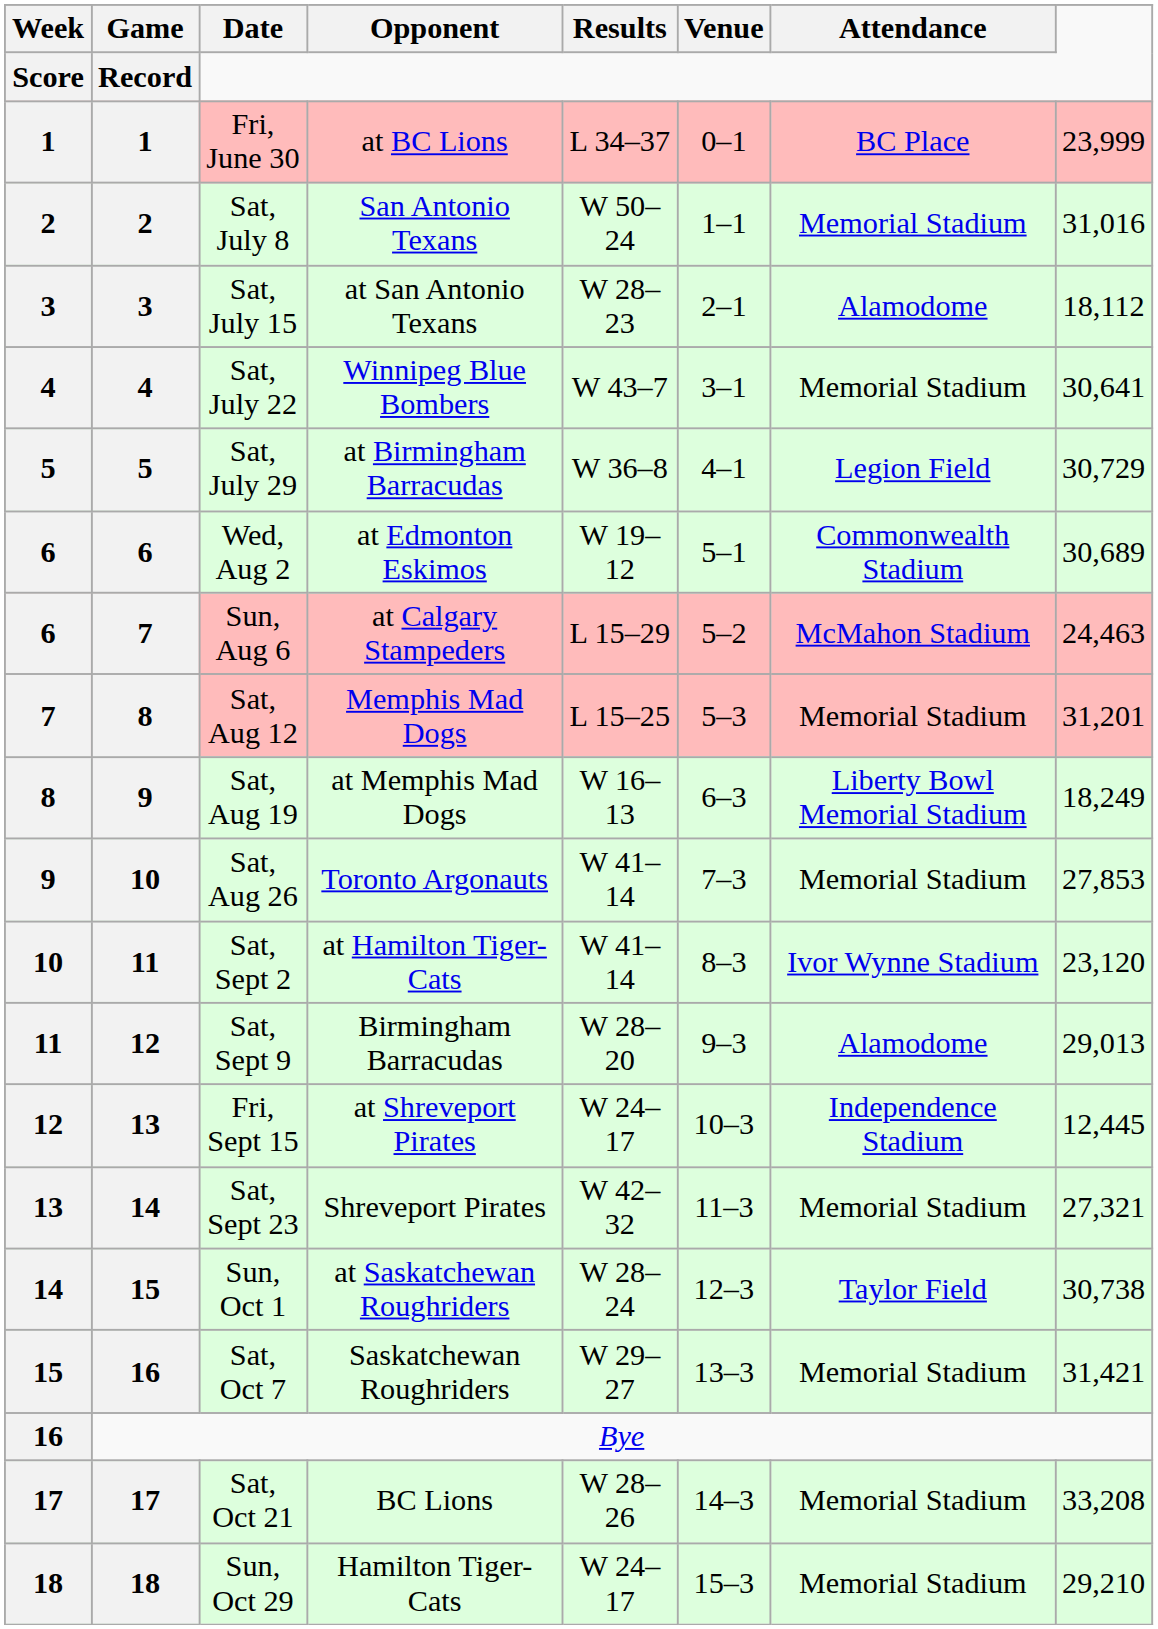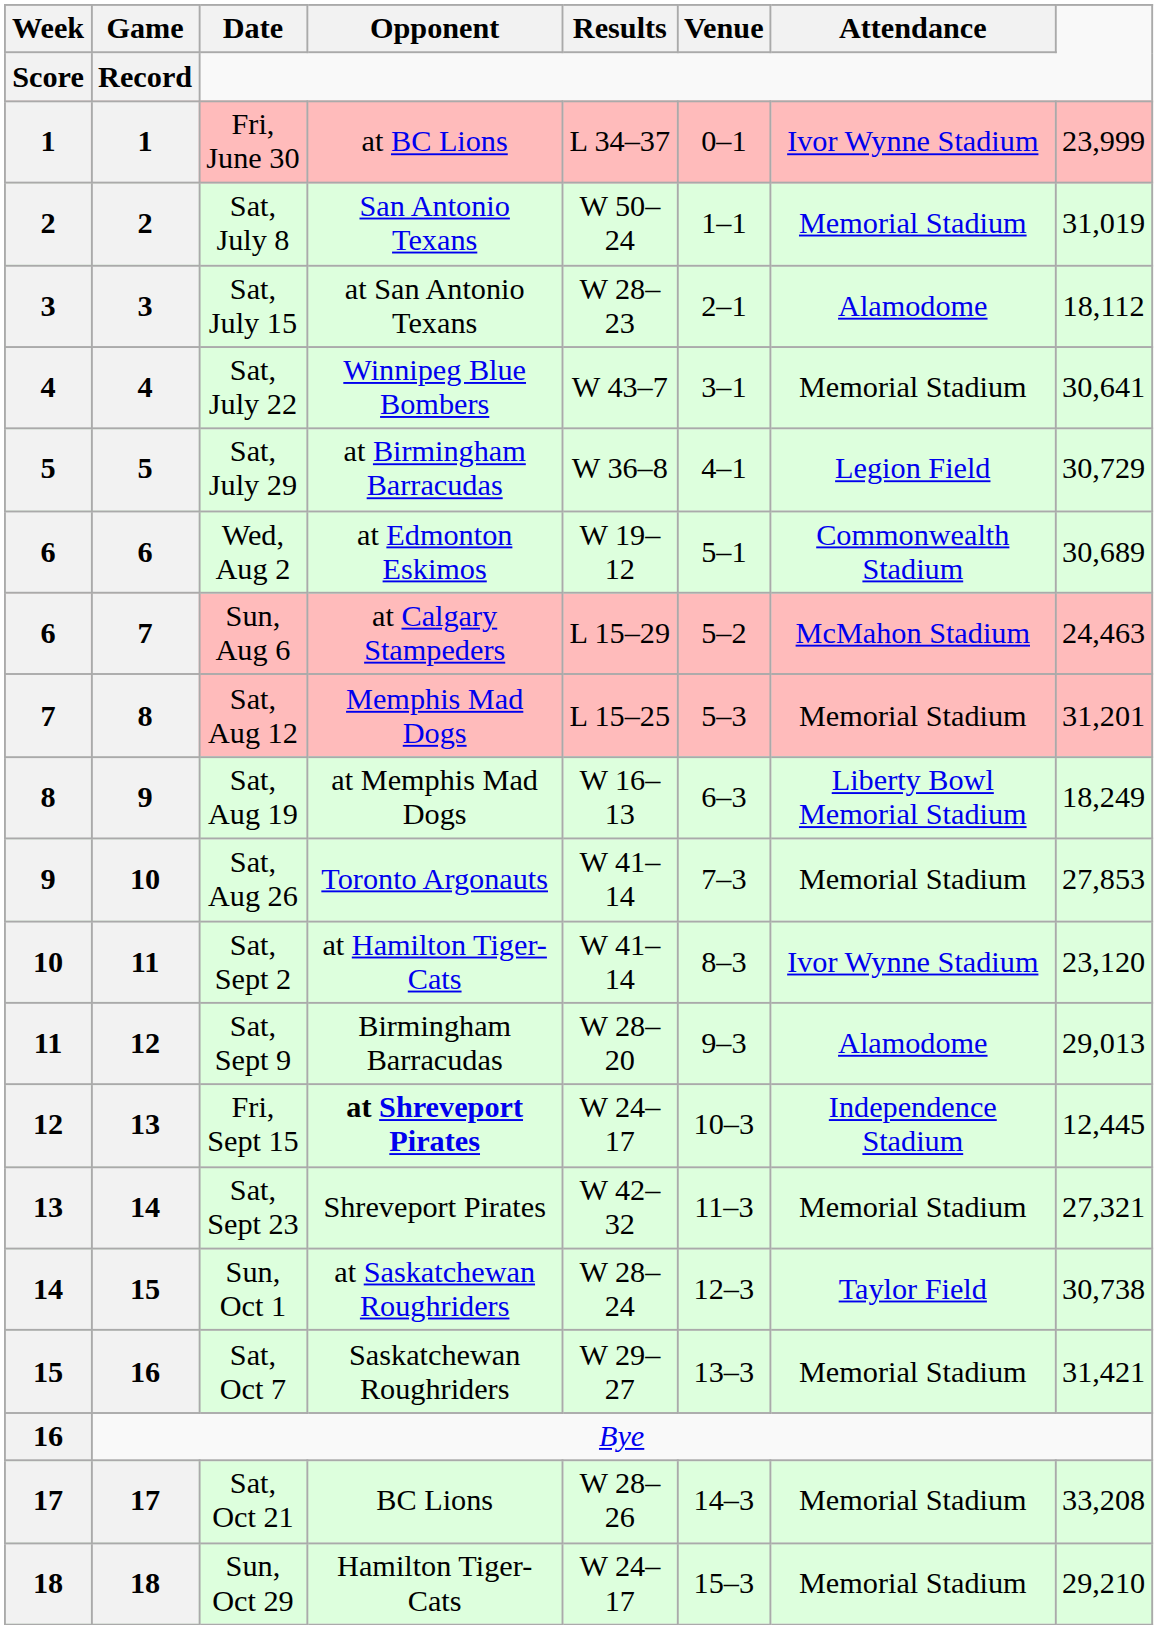Fri, June 30 | Attendance: BC Place -> Ivor Wynne Stadium
Sat, July 8 | column 8: 31,016 -> 31,019
Fri, Sept 15 | Opponent: normal -> bold
